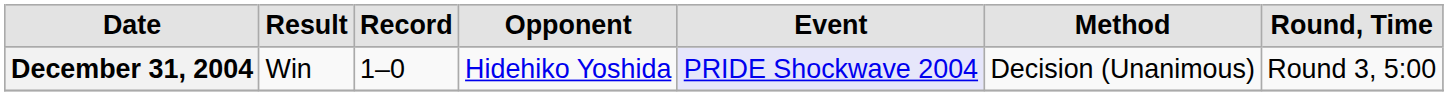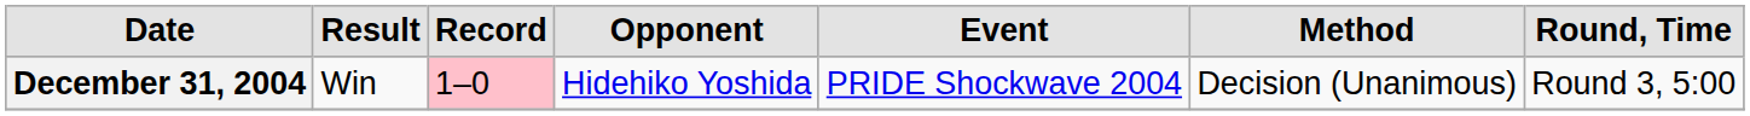December 31, 2004 | Record: no background -> pink background
December 31, 2004 | Event: lavender background -> no background
